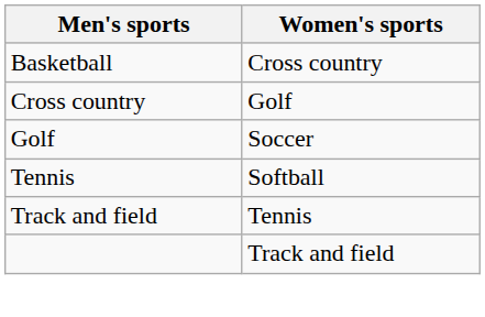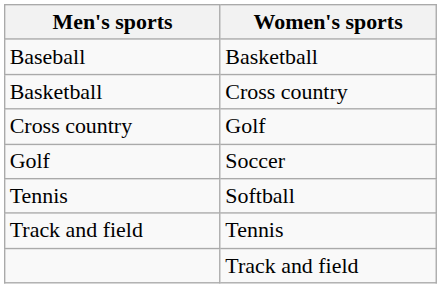+ row: Baseball | Basketball
